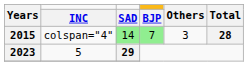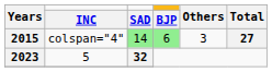2015 | BJP: 7 -> 6
2015 | Total: 28 -> 27
2023 | SAD: 29 -> 32
